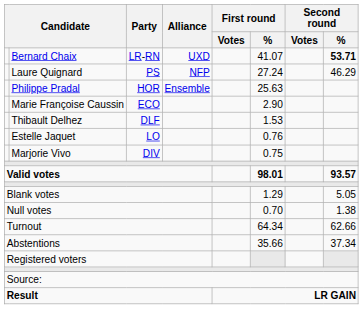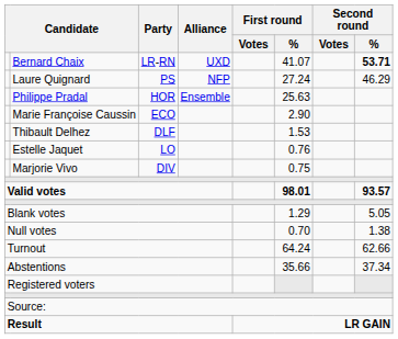Turnout | First round / %: 64.34 -> 64.24
